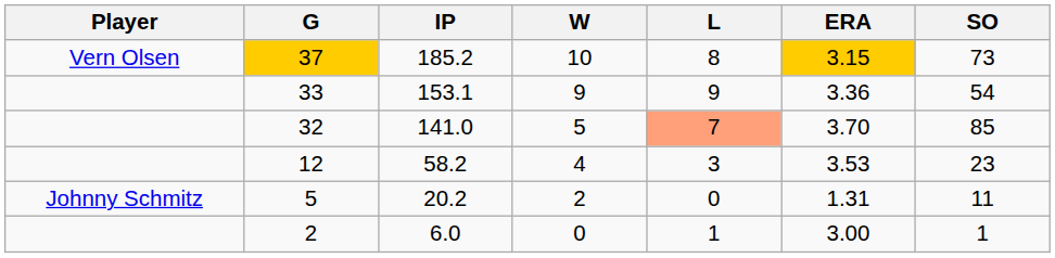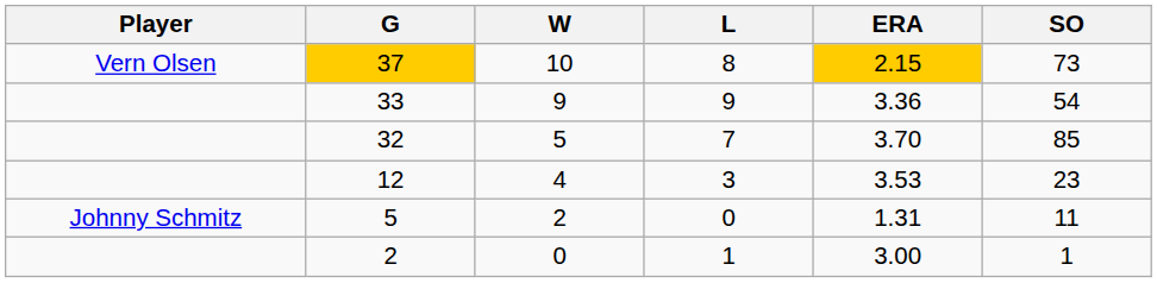- column: IP | 185.2 | 153.1 | 141.0 | 58.2 | 20.2 | 6.0
37 | ERA: 3.15 -> 2.15
32 | L: lightsalmon background -> no background
